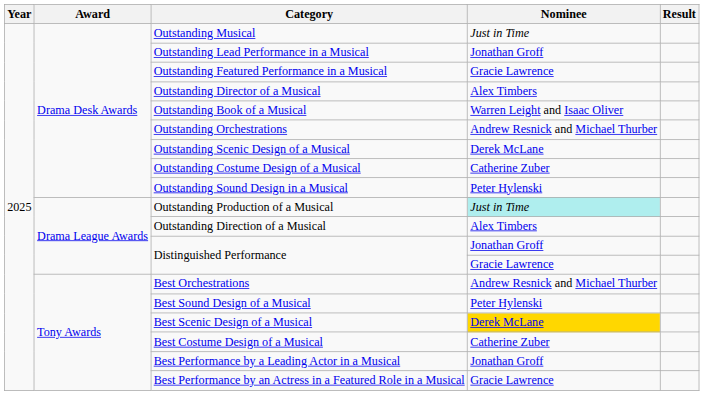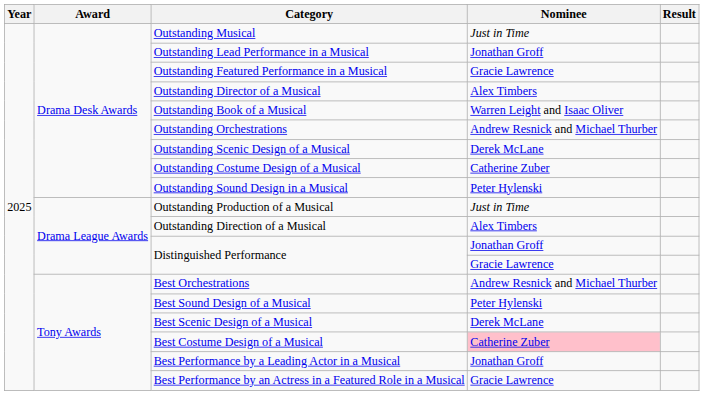Outstanding Production of a Musical | Nominee: paleturquoise background -> no background
Best Scenic Design of a Musical | Nominee: gold background -> no background
Best Costume Design of a Musical | Nominee: no background -> pink background
